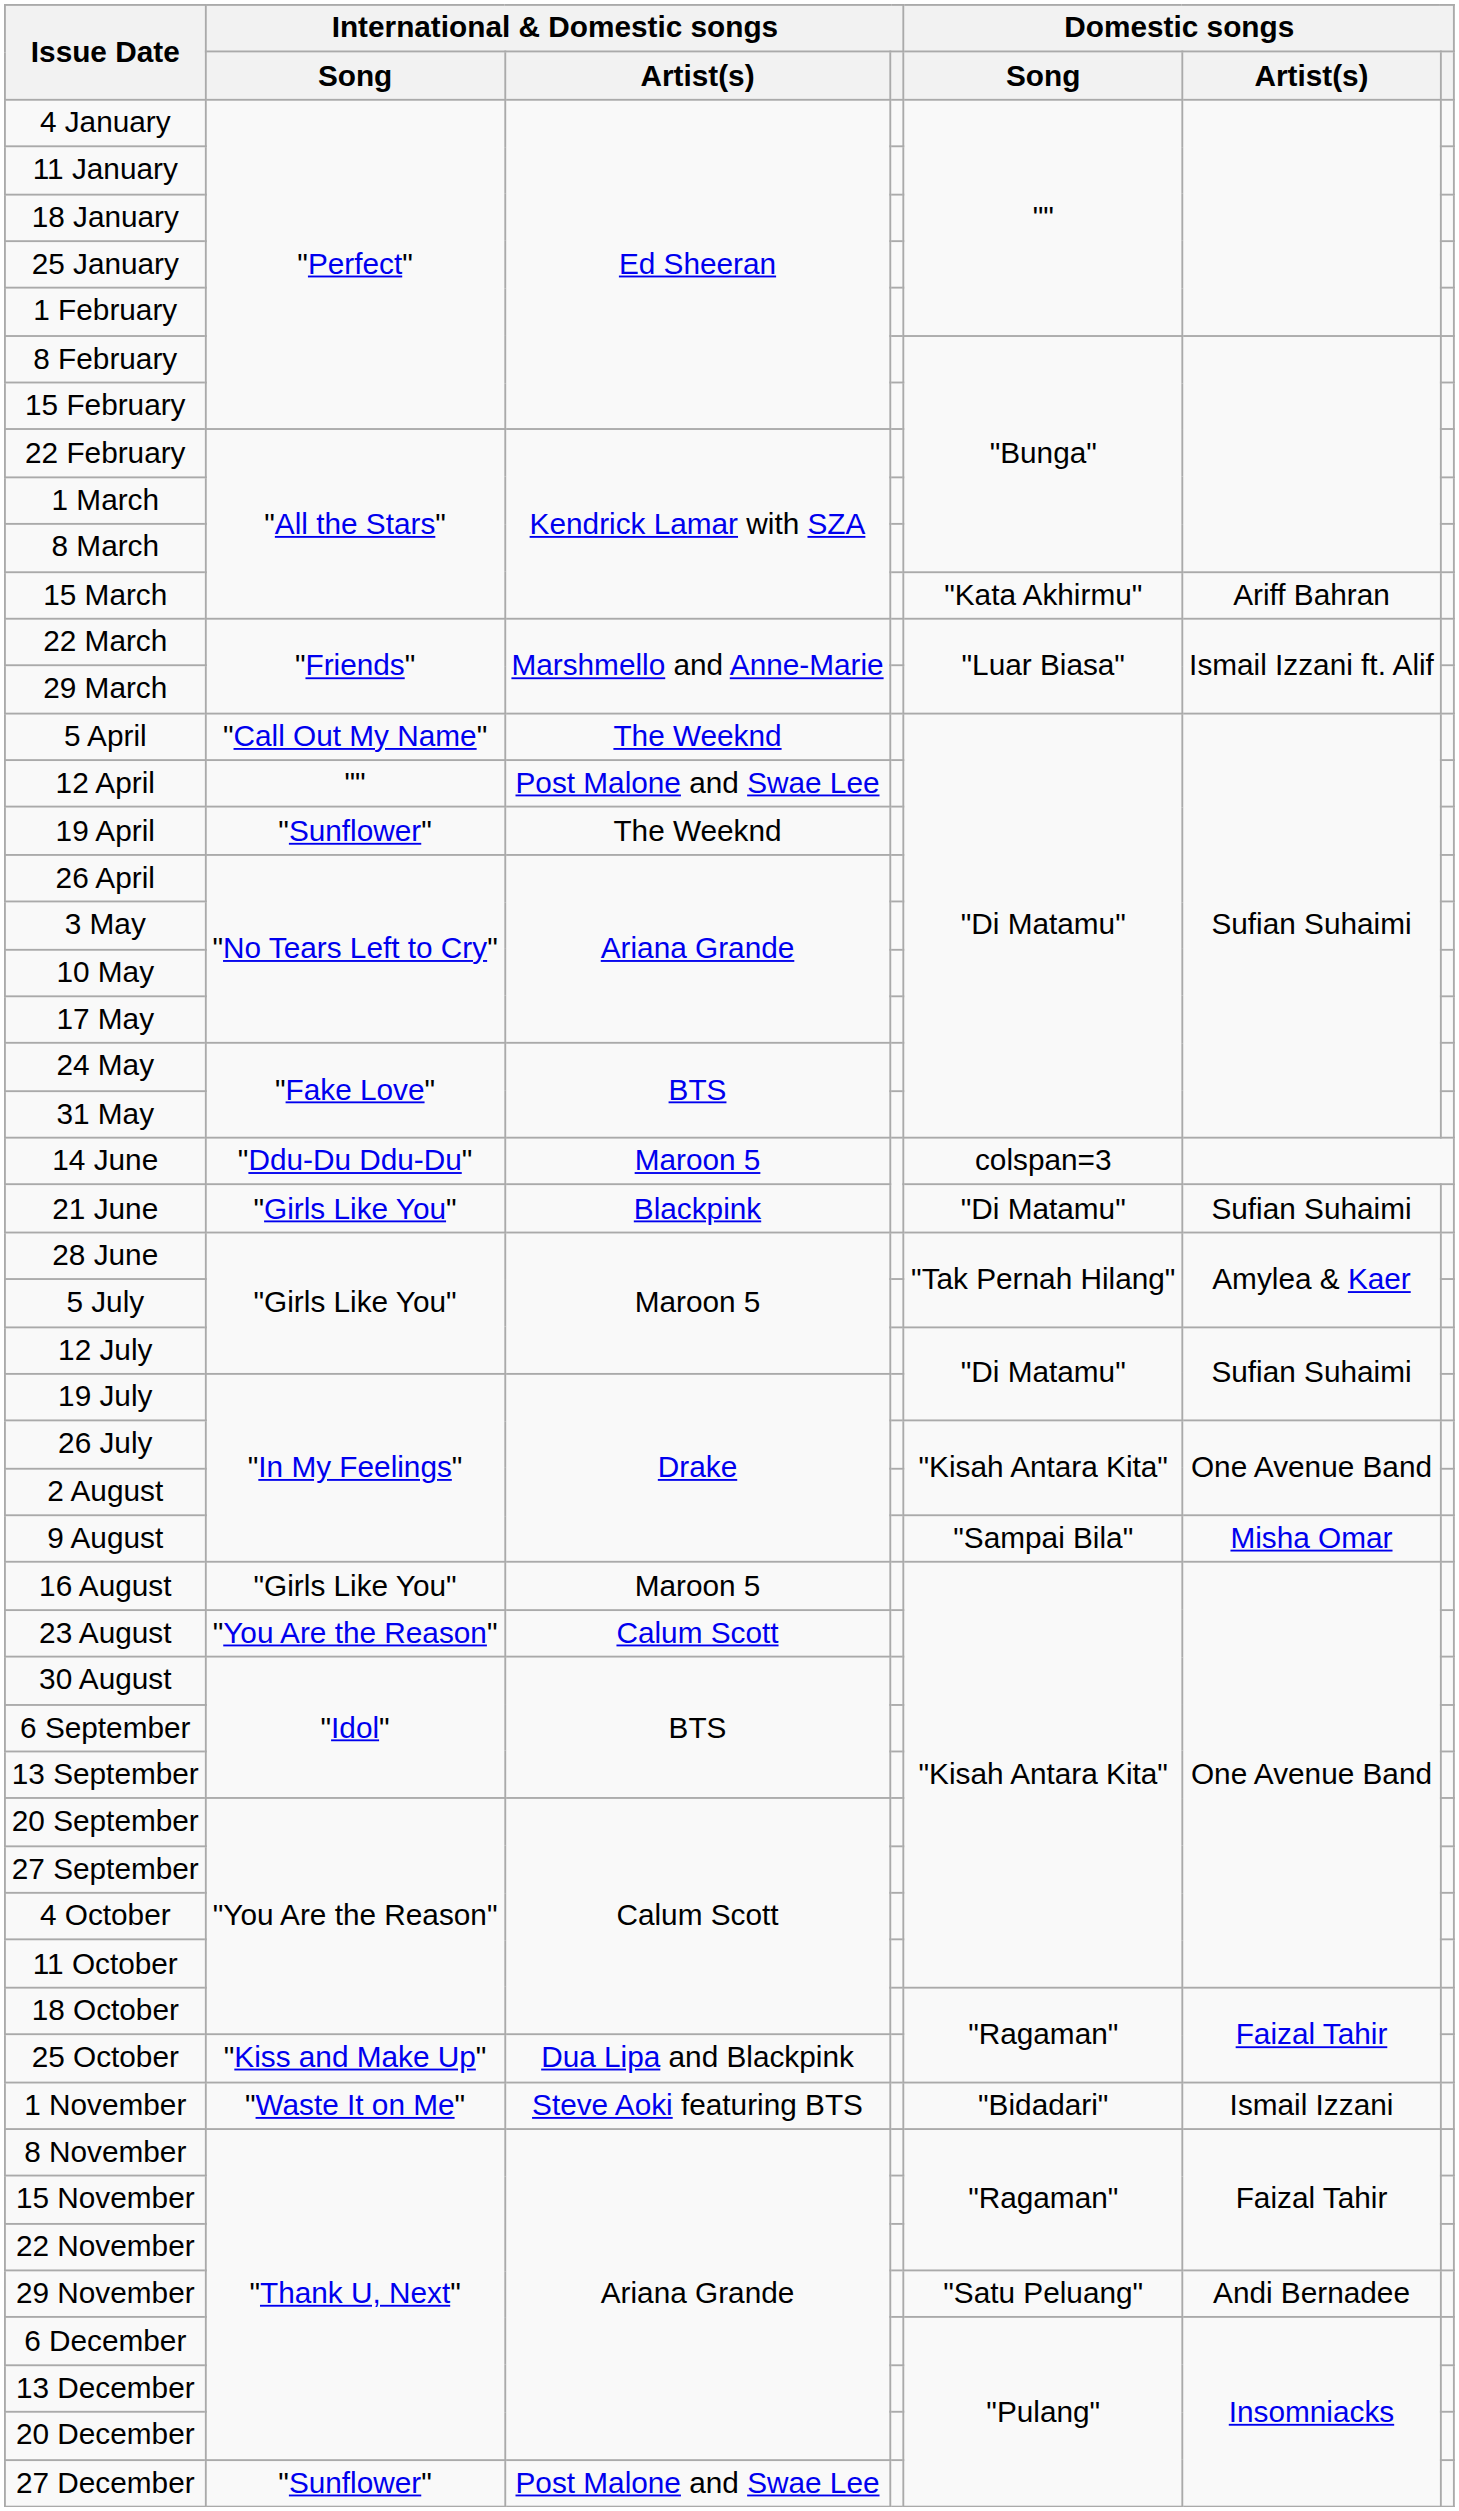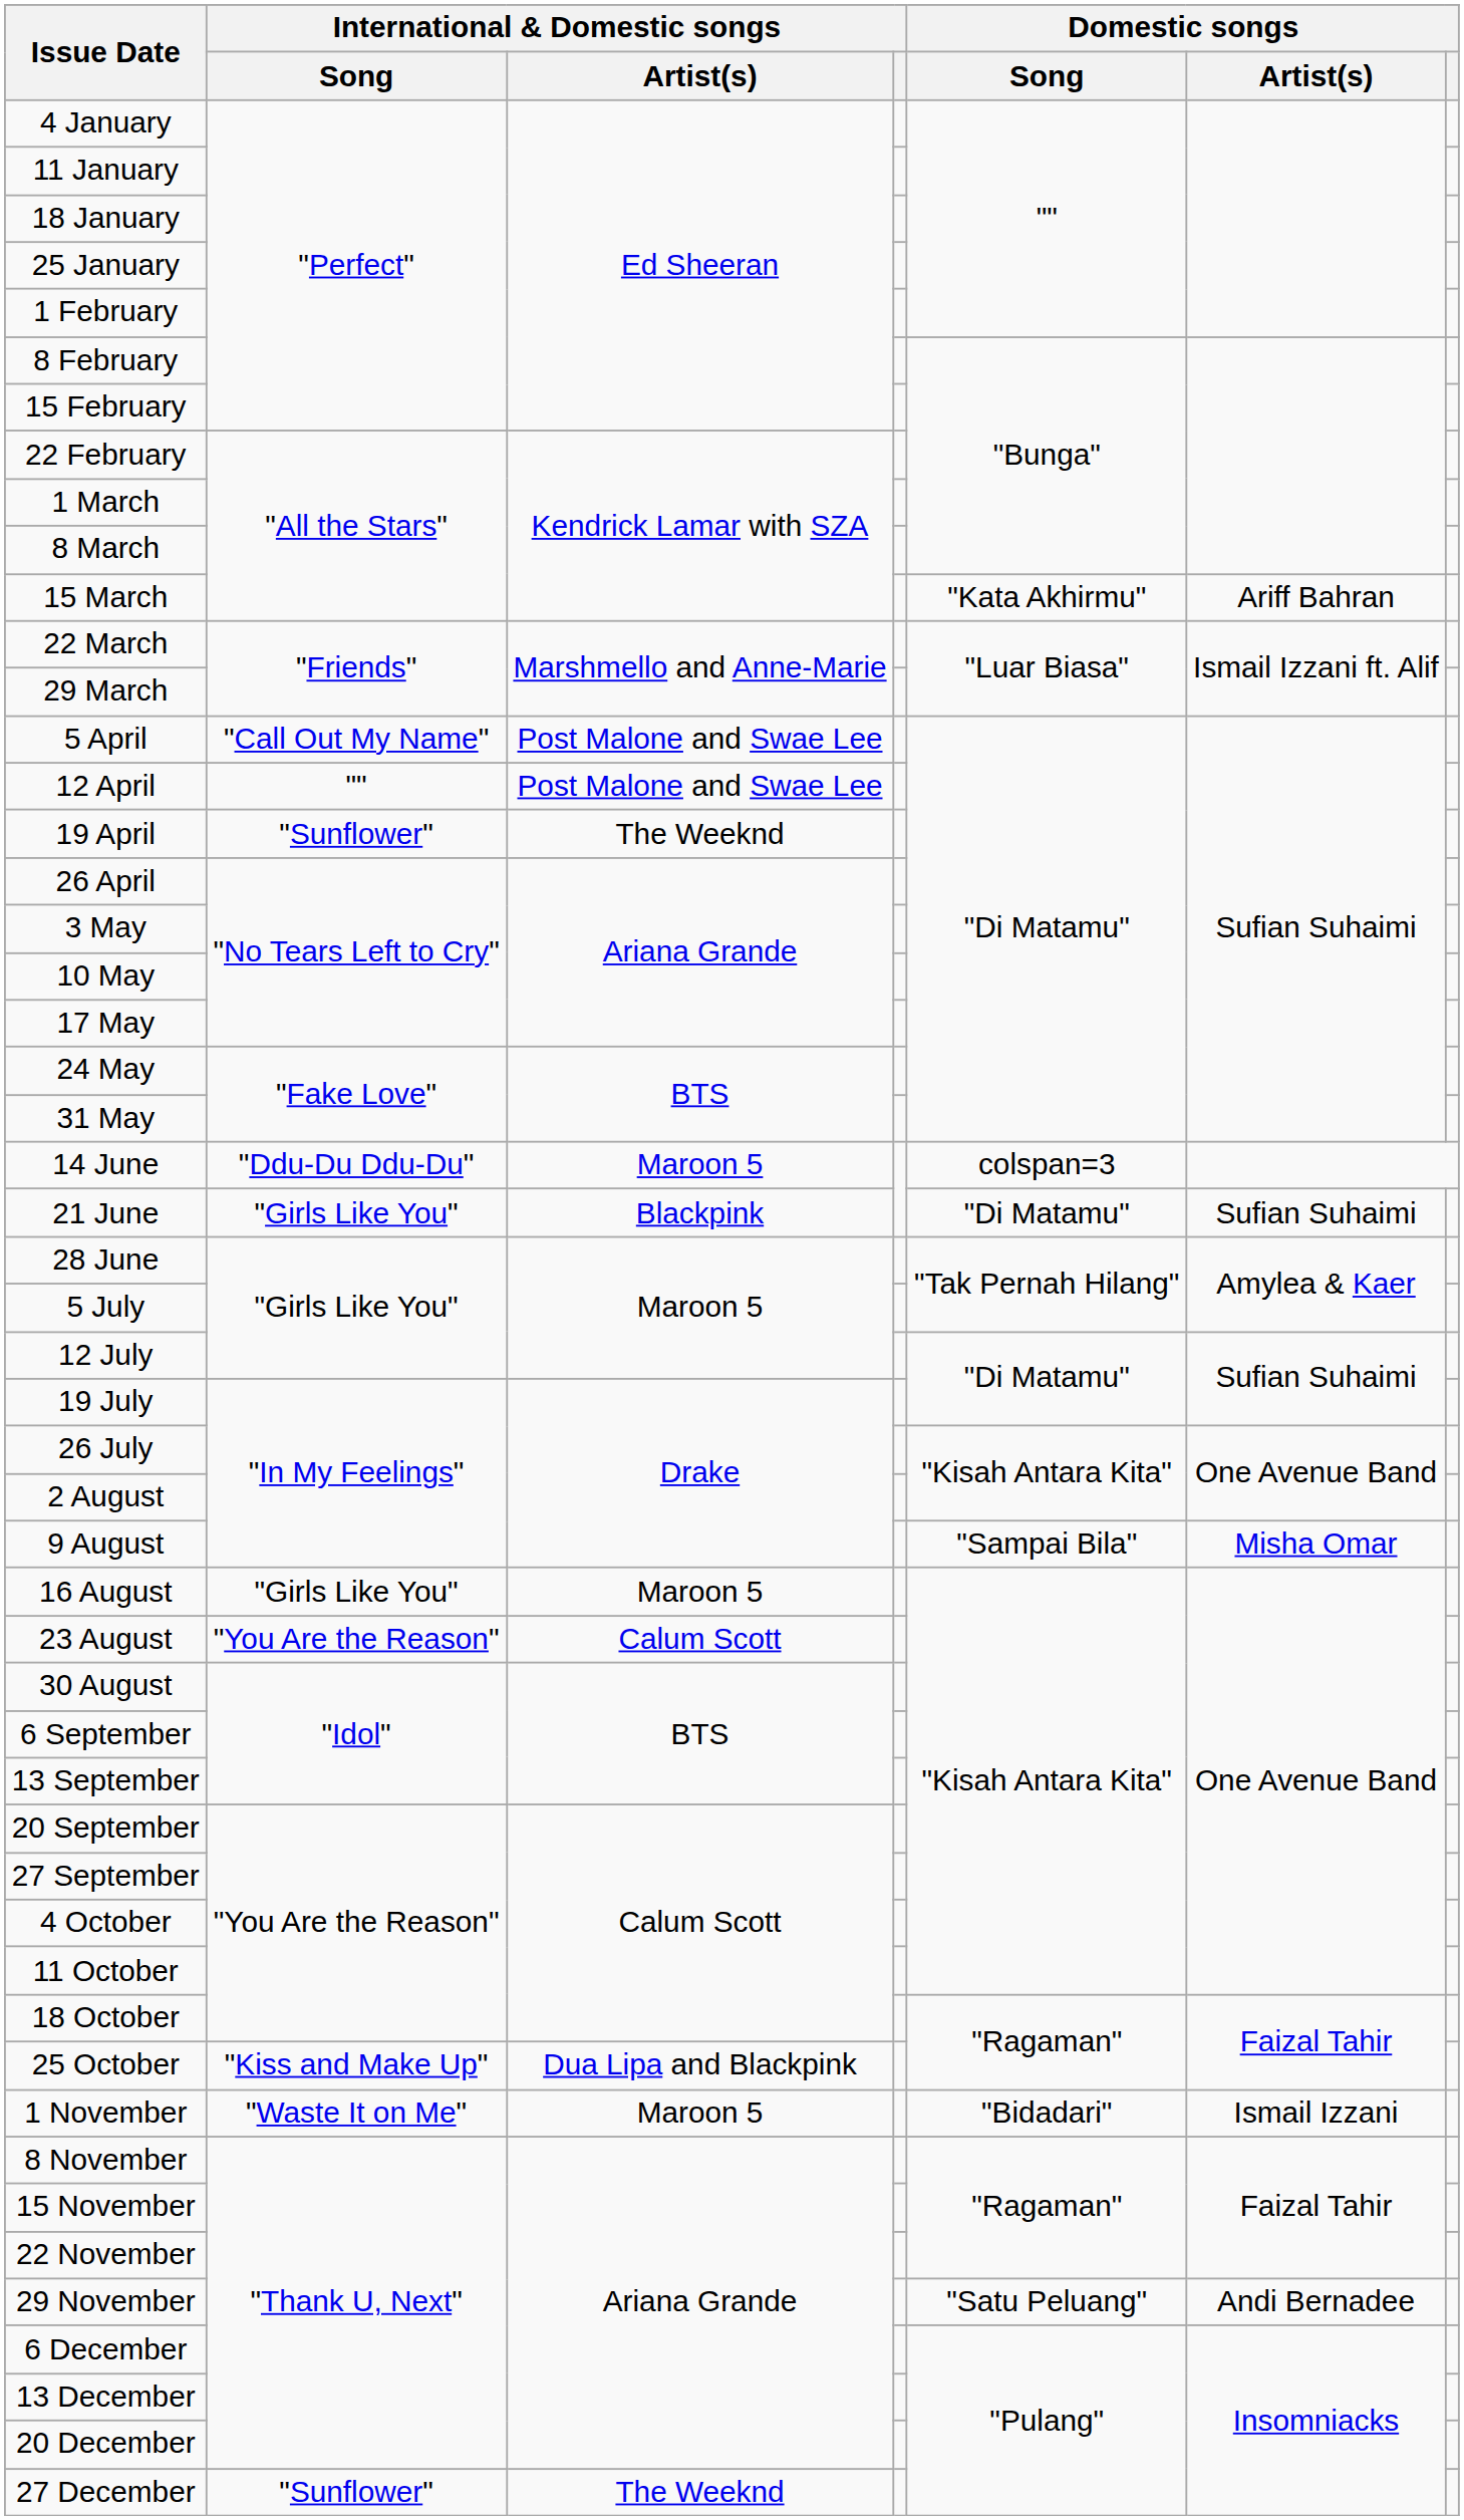5 April | International & Domestic songs / Artist(s): The Weeknd -> Post Malone and Swae Lee
1 November | International & Domestic songs / Artist(s): Steve Aoki featuring BTS -> Maroon 5
27 December | International & Domestic songs / Artist(s): Post Malone and Swae Lee -> The Weeknd
